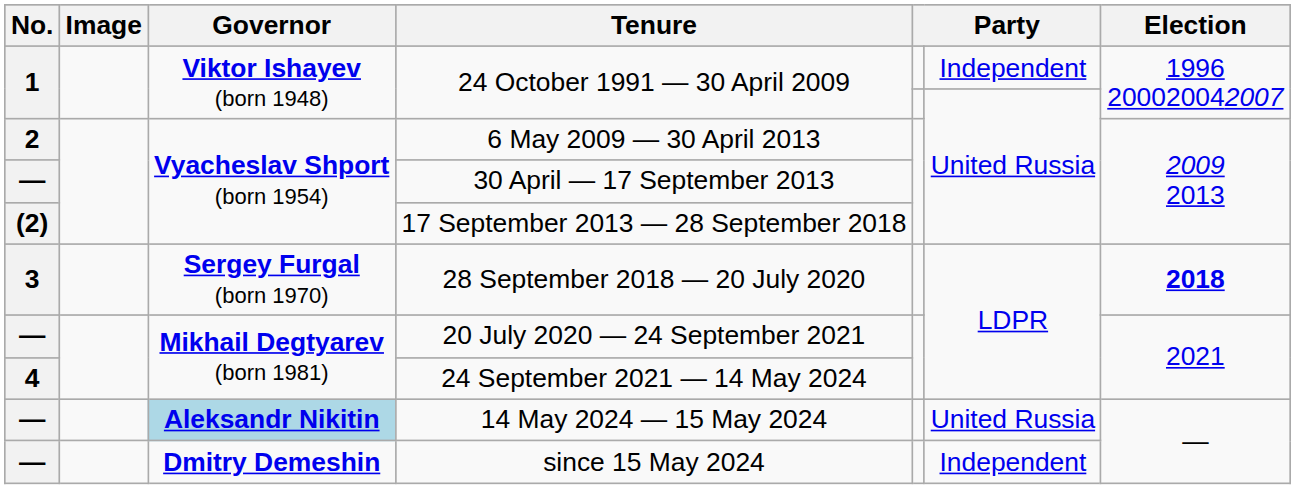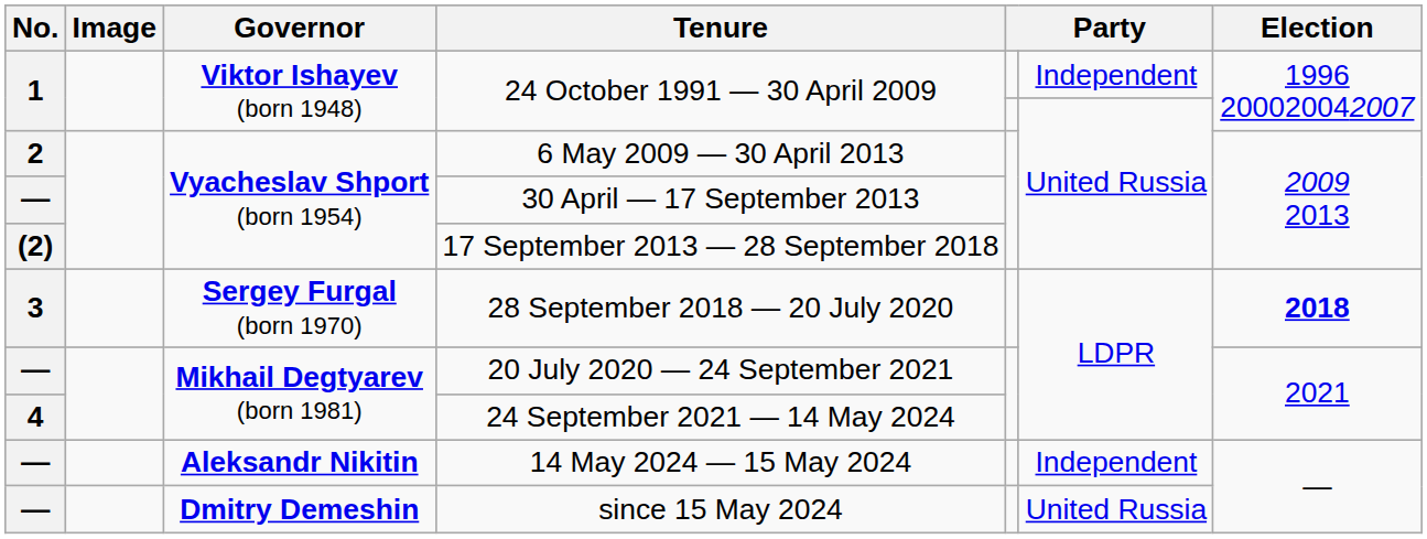14 May 2024 — 15 May 2024 | Governor: lightblue background -> no background
14 May 2024 — 15 May 2024 | column 6: United Russia -> Independent
since 15 May 2024 | column 6: Independent -> United Russia
